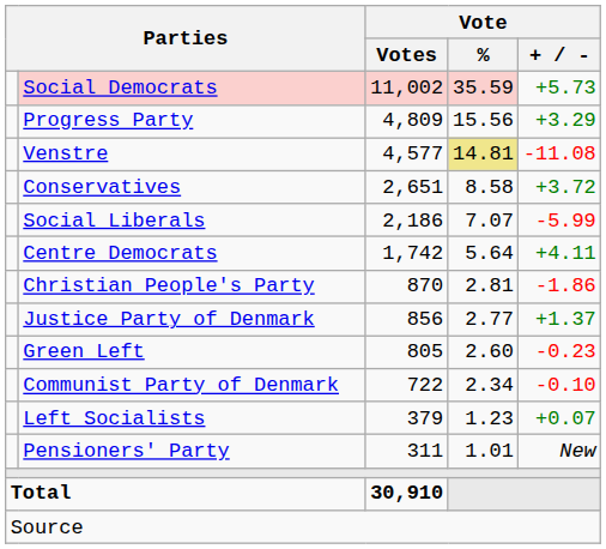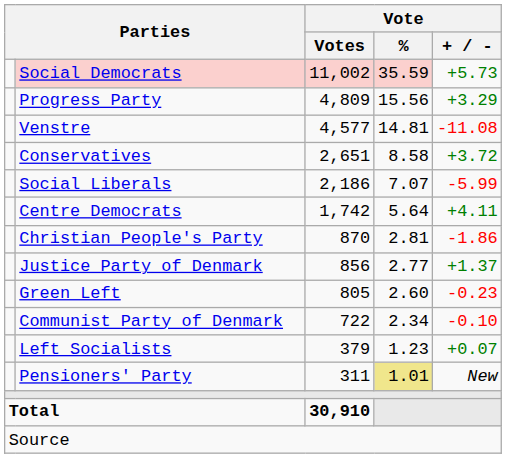Venstre | Vote / %: khaki background -> no background
Pensioners' Party | Vote / %: no background -> khaki background
